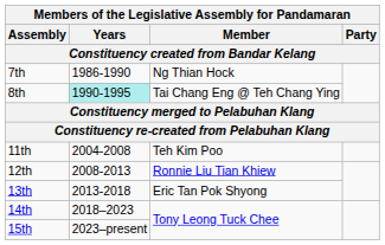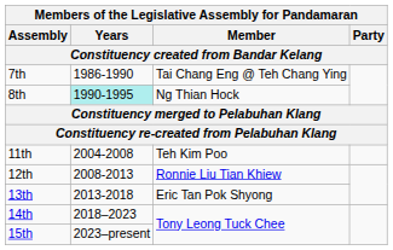7th | Member: Ng Thian Hock -> Tai Chang Eng @ Teh Chang Ying
8th | Member: Tai Chang Eng @ Teh Chang Ying -> Ng Thian Hock
